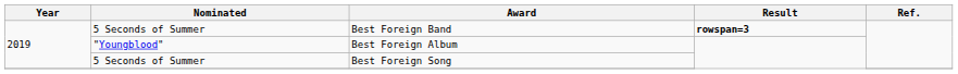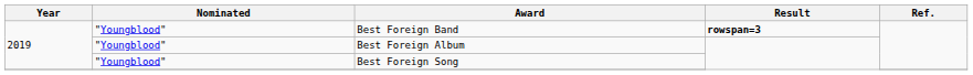Best Foreign Band | Nominated: 5 Seconds of Summer -> "Youngblood"
Best Foreign Song | Nominated: 5 Seconds of Summer -> "Youngblood"
